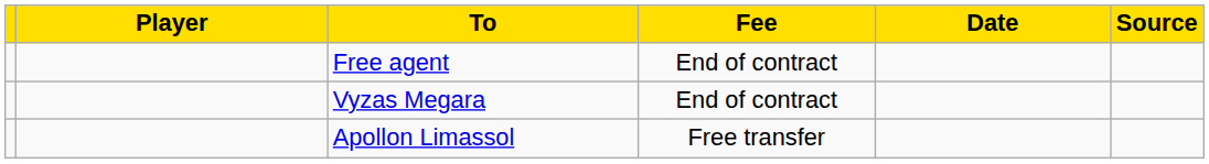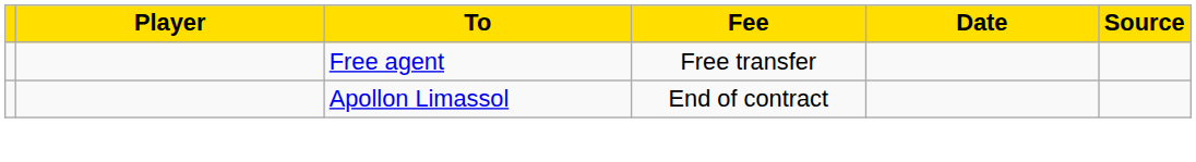Free agent | Fee: End of contract -> Free transfer
- row: Vyzas Megara | End of contract
Apollon Limassol | Fee: Free transfer -> End of contract
